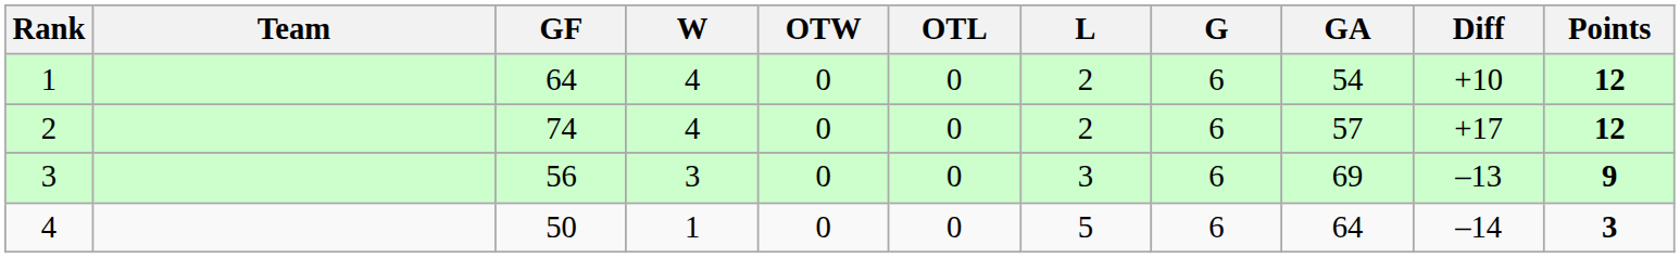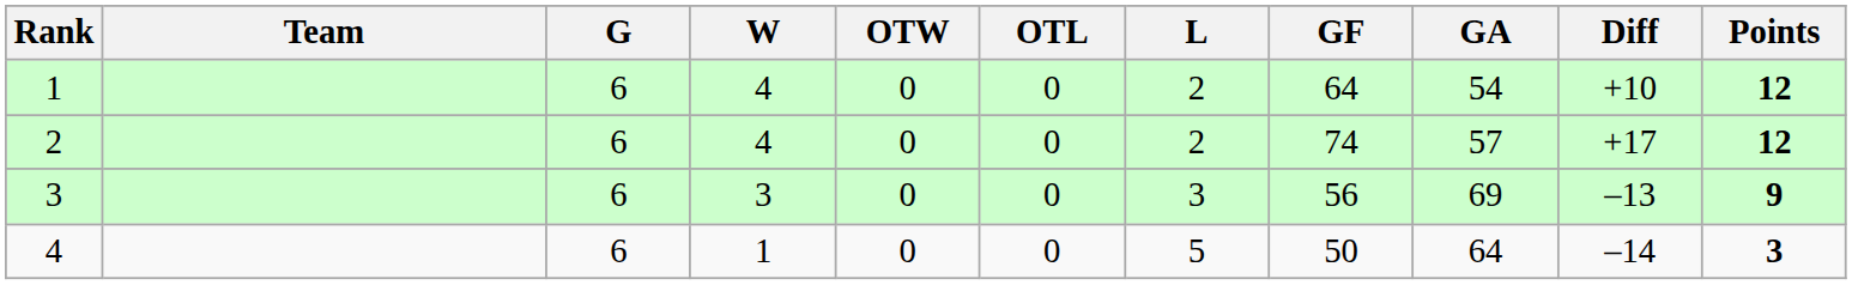columns swapped: G <-> GF
